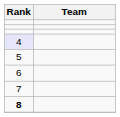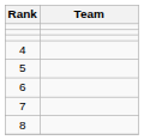row 5 | Rank: lavender background -> no background
row 9 | Rank: bold -> normal
